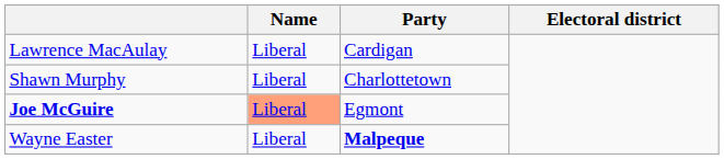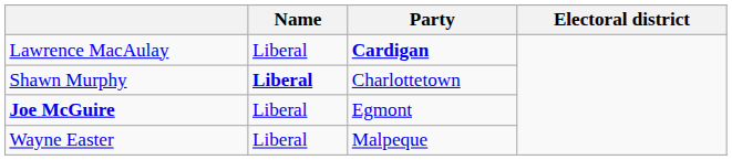Lawrence MacAulay | Party: normal -> bold
Shawn Murphy | Name: normal -> bold
Joe McGuire | Name: lightsalmon background -> no background
Wayne Easter | Party: bold -> normal
